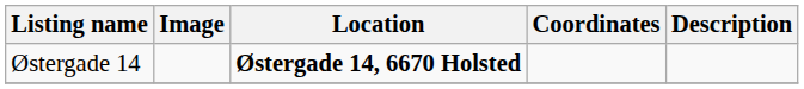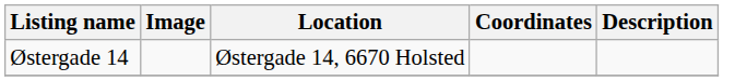Østergade 14 | Location: bold -> normal
